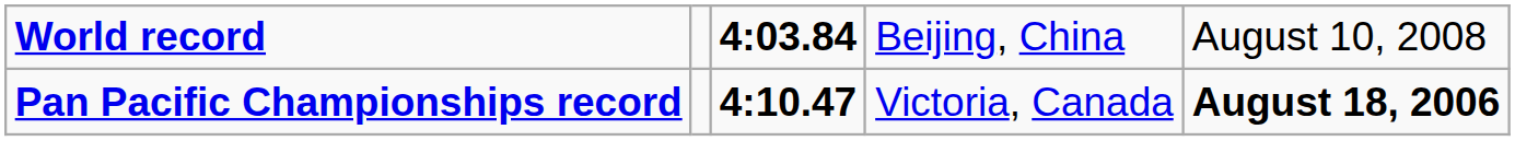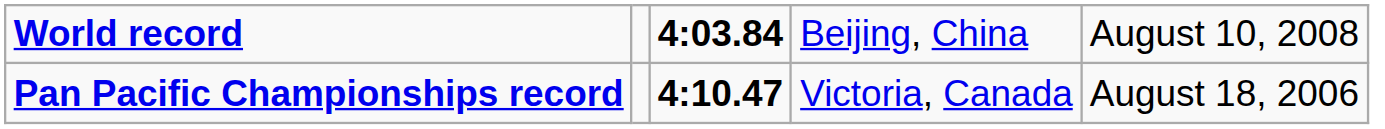Pan Pacific Championships record | column 5: bold -> normal
